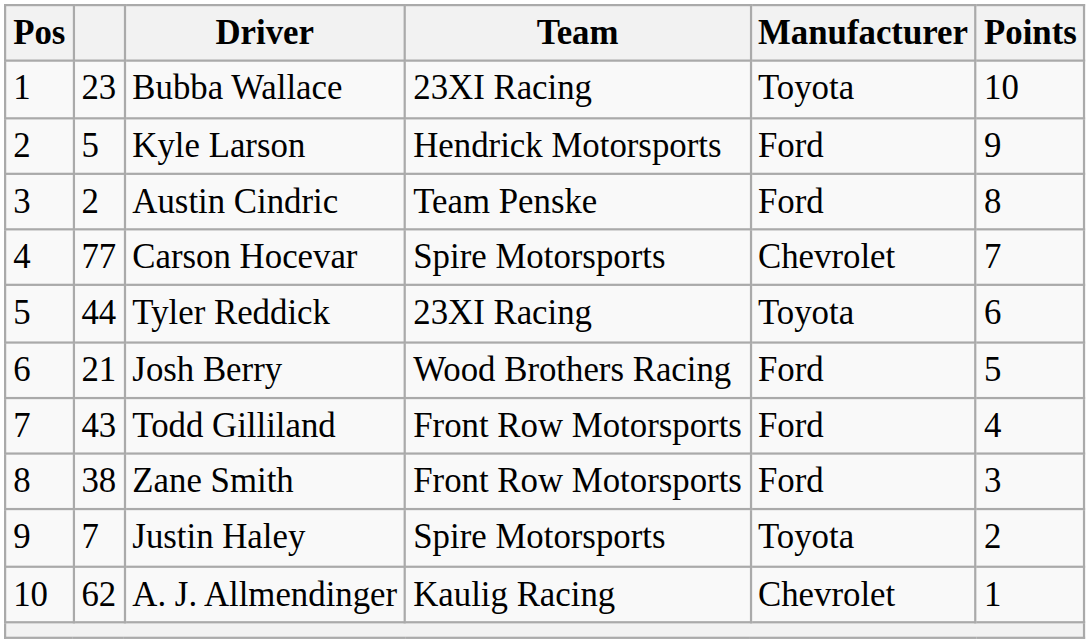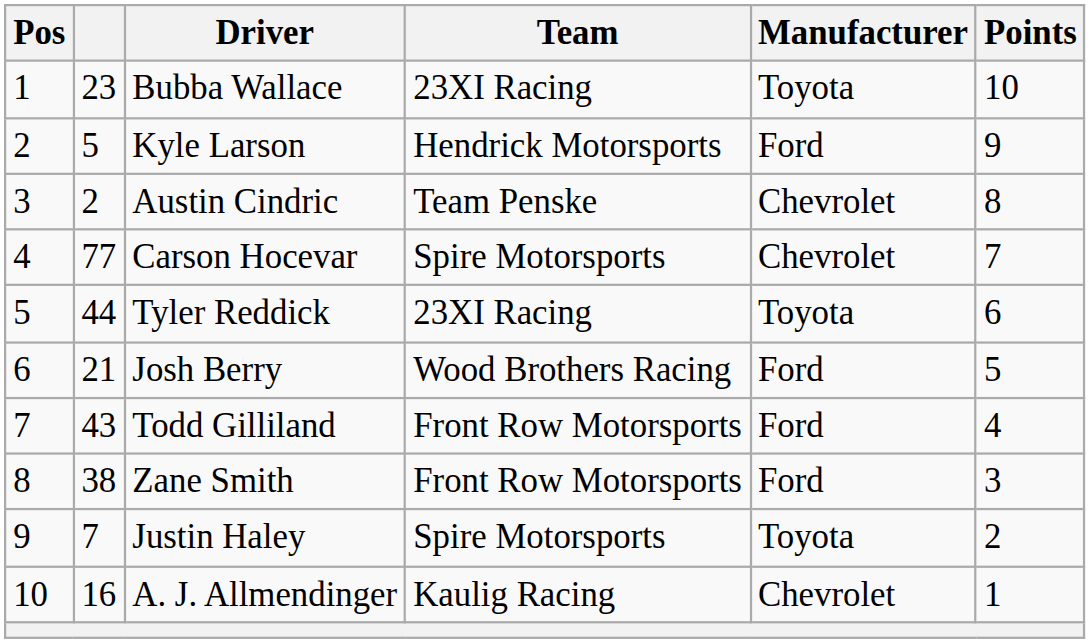Austin Cindric | Manufacturer: Ford -> Chevrolet
A. J. Allmendinger | column 2: 62 -> 16
